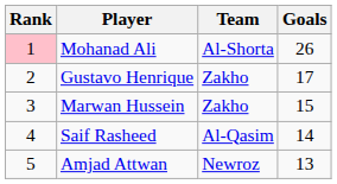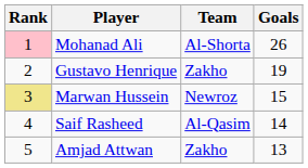Gustavo Henrique | Goals: 17 -> 19
Marwan Hussein | Rank: no background -> khaki background
Marwan Hussein | Team: Zakho -> Newroz
Amjad Attwan | Team: Newroz -> Zakho
